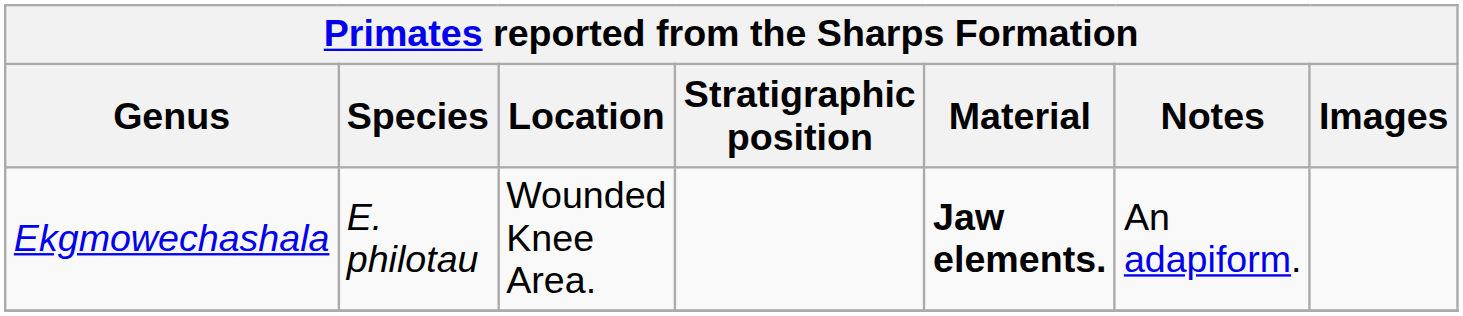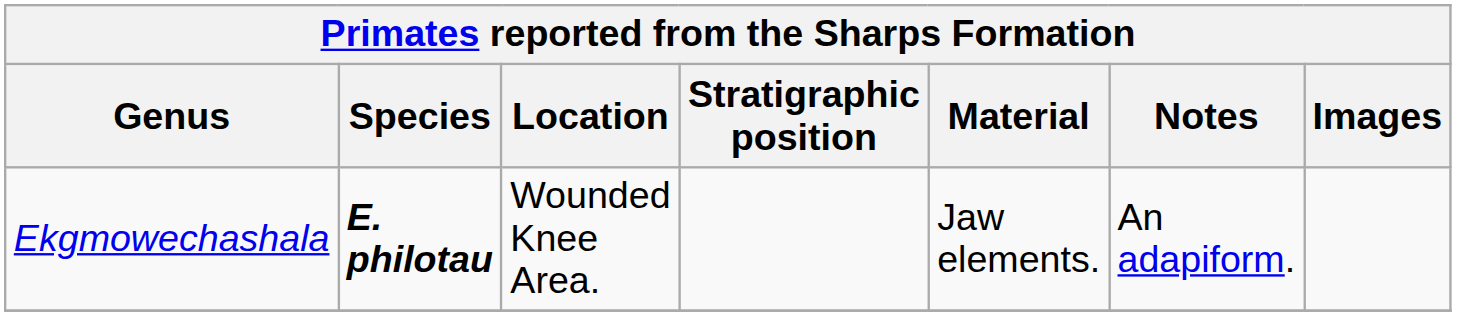Ekgmowechashala | Species: normal -> bold
Ekgmowechashala | Material: bold -> normal
